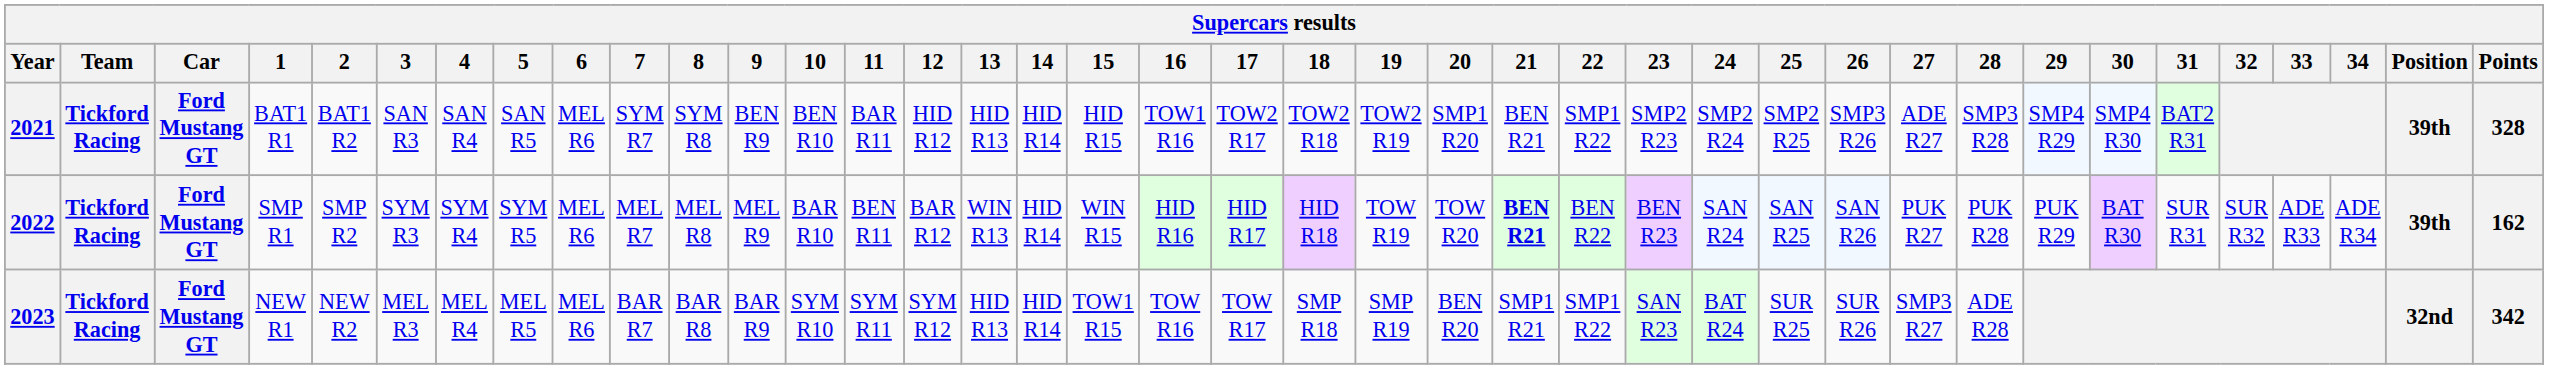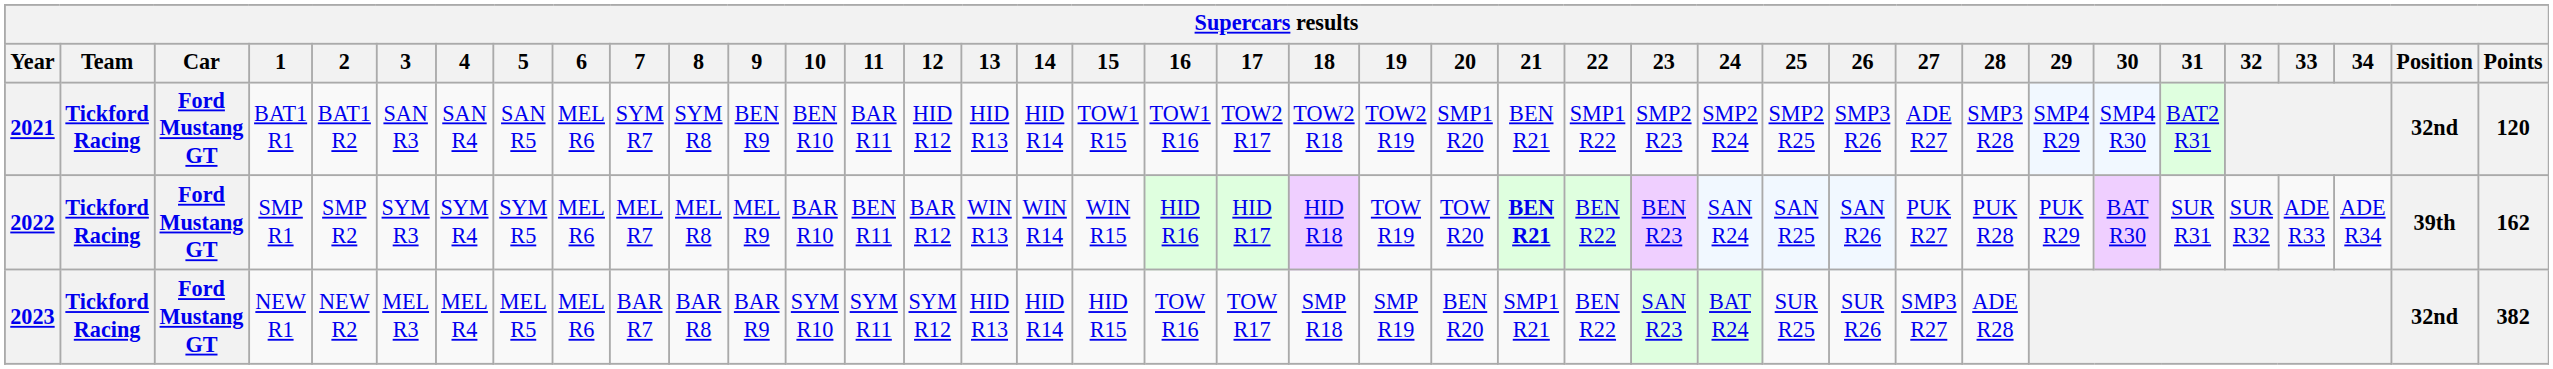2021 | 15: HID R15 -> TOW1 R15
2021 | Position: 39th -> 32nd
2021 | Points: 328 -> 120
2022 | 14: HID R14 -> WIN R14
2023 | 15: TOW1 R15 -> HID R15
2023 | 22: SMP1 R22 -> BEN R22
2023 | Points: 342 -> 382
